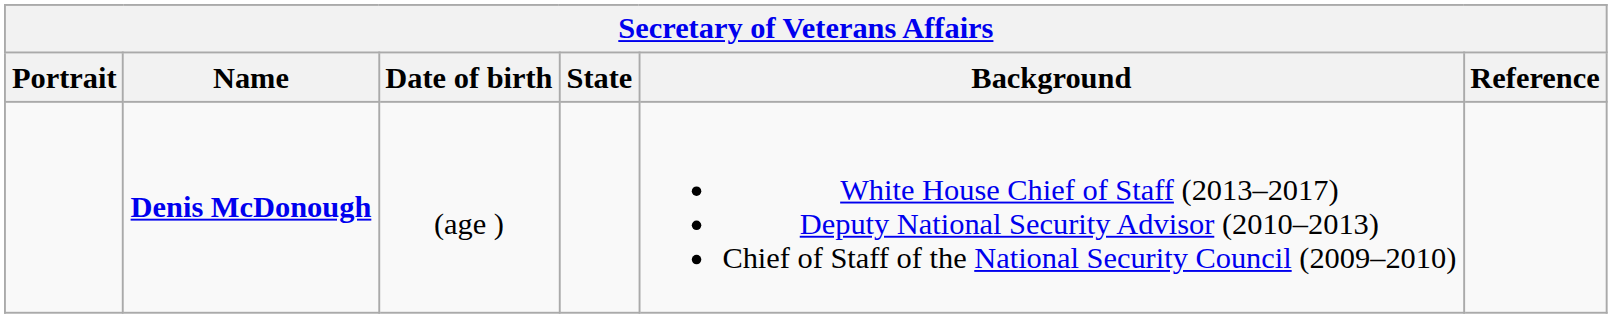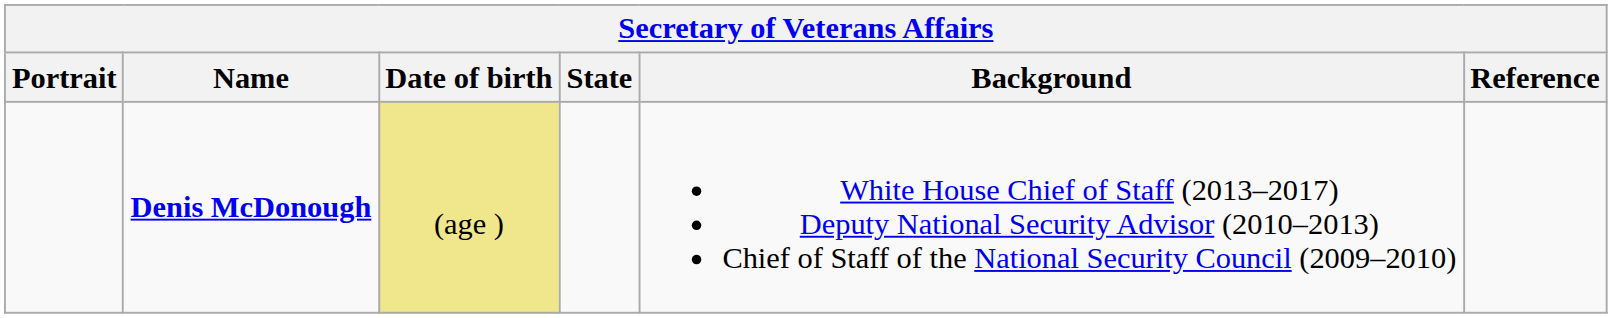Denis McDonough | Date of birth: no background -> khaki background
